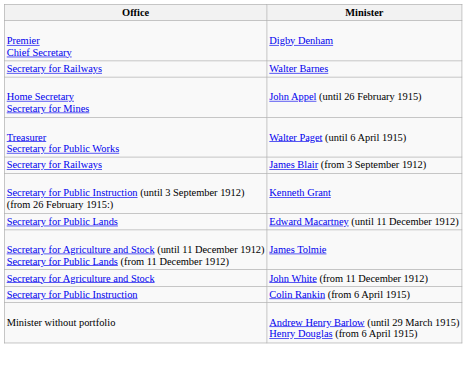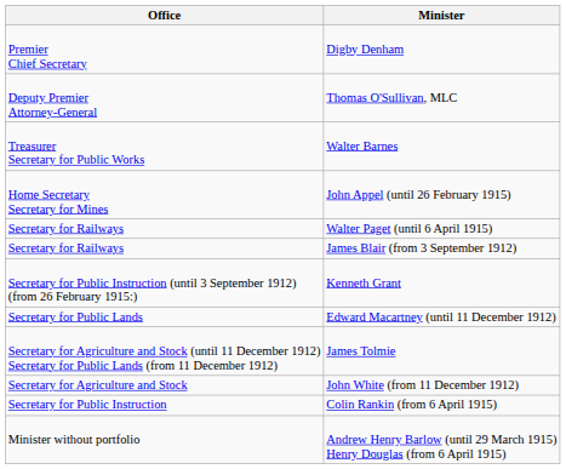+ row: Deputy Premier Attorney-General | Thomas O'Sullivan, MLC
Walter Barnes | Office: Secretary for Railways -> Treasurer Secretary for Public Works
Walter Paget (until 6 April 1915) | Office: Treasurer Secretary for Public Works -> Secretary for Railways
